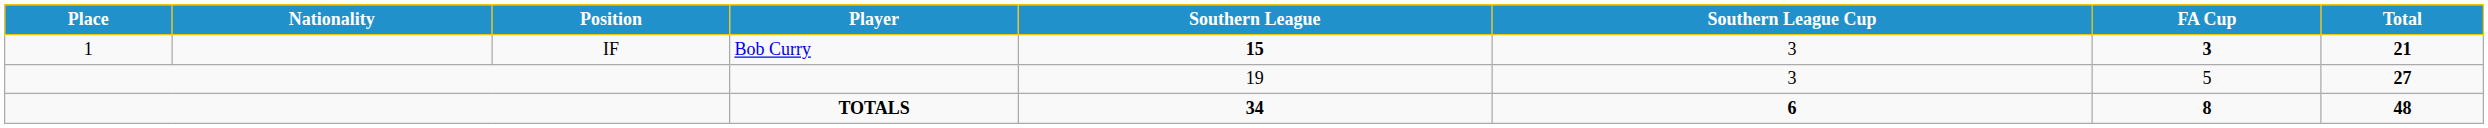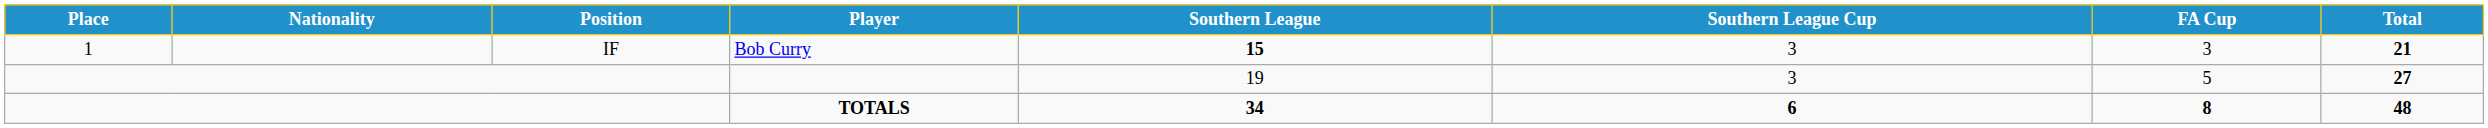Bob Curry | FA Cup: bold -> normal
